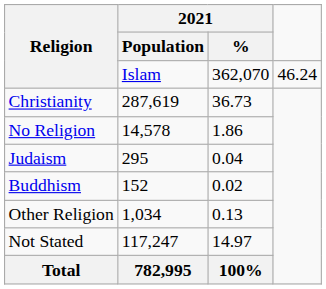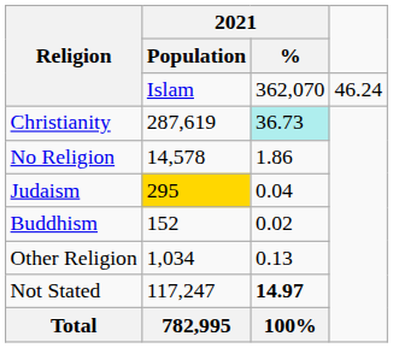Christianity | 2021 / %: no background -> paleturquoise background
Judaism | 2021 / Population: no background -> gold background
Not Stated | 2021 / %: normal -> bold
